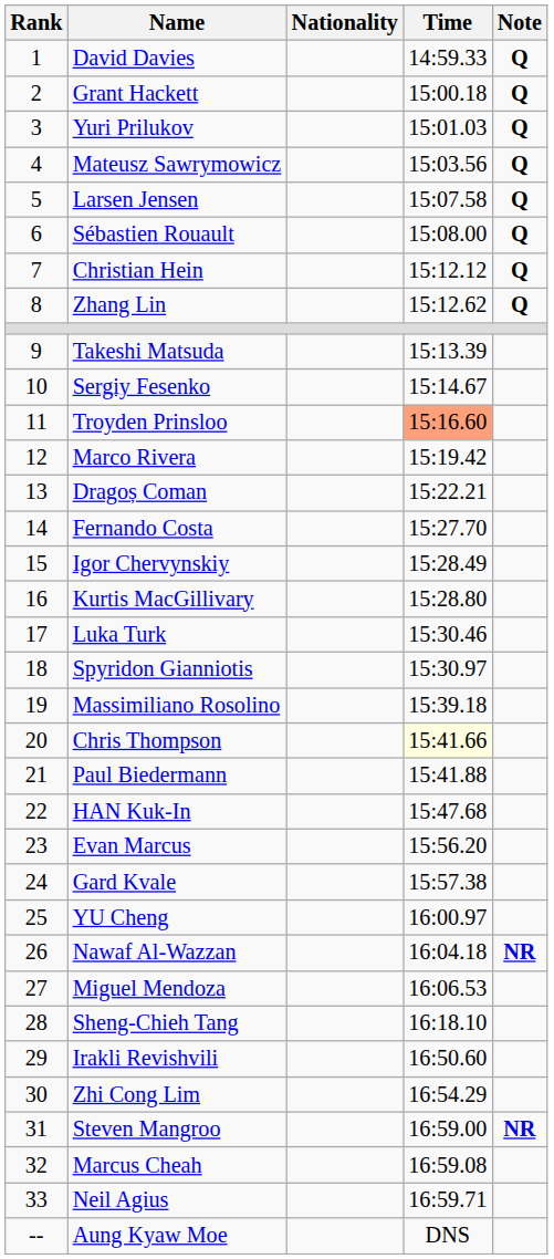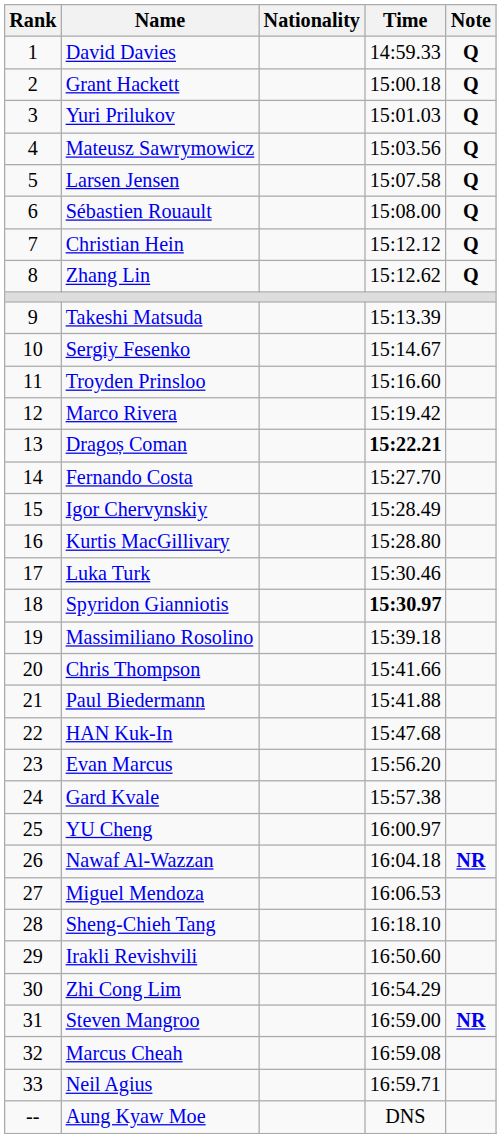Troyden Prinsloo | Time: lightsalmon background -> no background
Dragoș Coman | Time: normal -> bold
Spyridon Gianniotis | Time: normal -> bold
Chris Thompson | Time: lightyellow background -> no background
